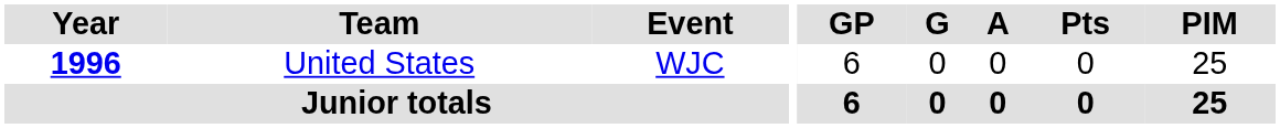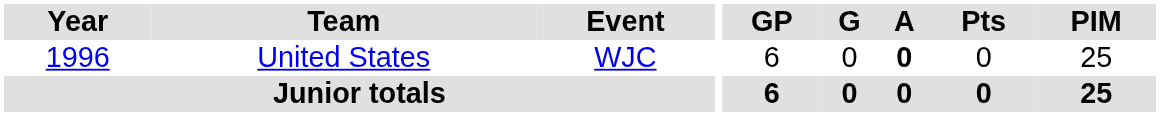United States | Year: bold -> normal
United States | A: normal -> bold
